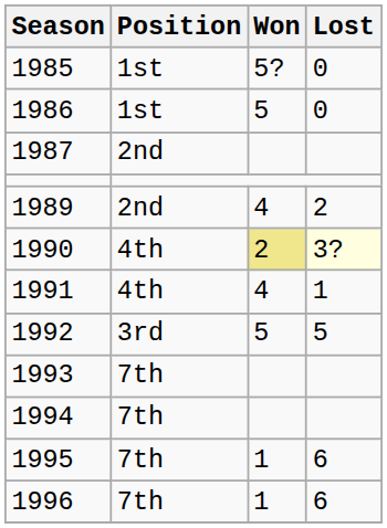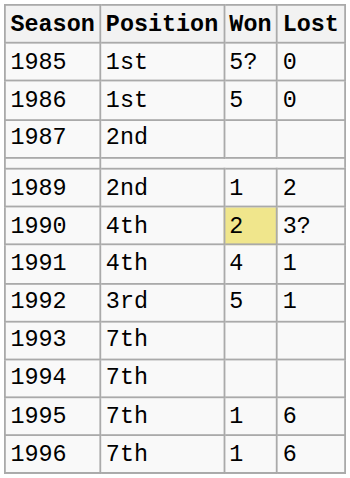1989 | Won: 4 -> 1
1990 | Lost: lightyellow background -> no background
1992 | Lost: 5 -> 1
